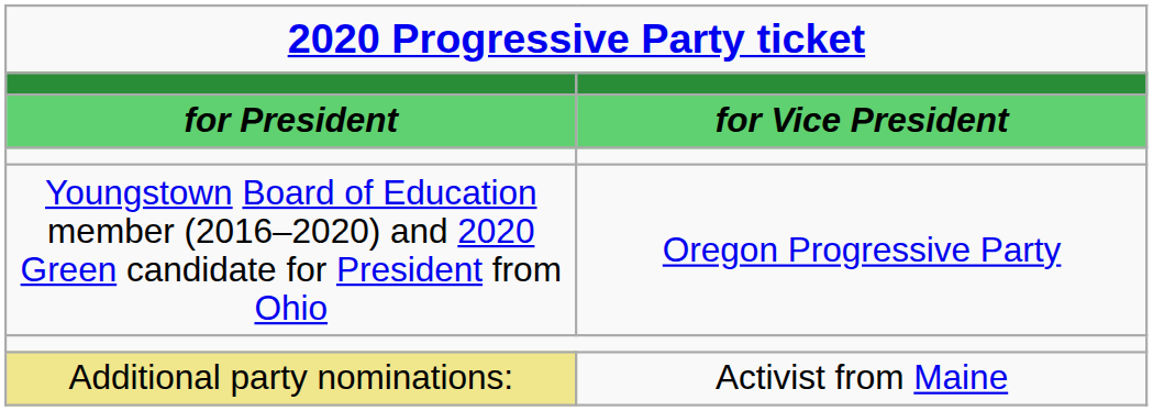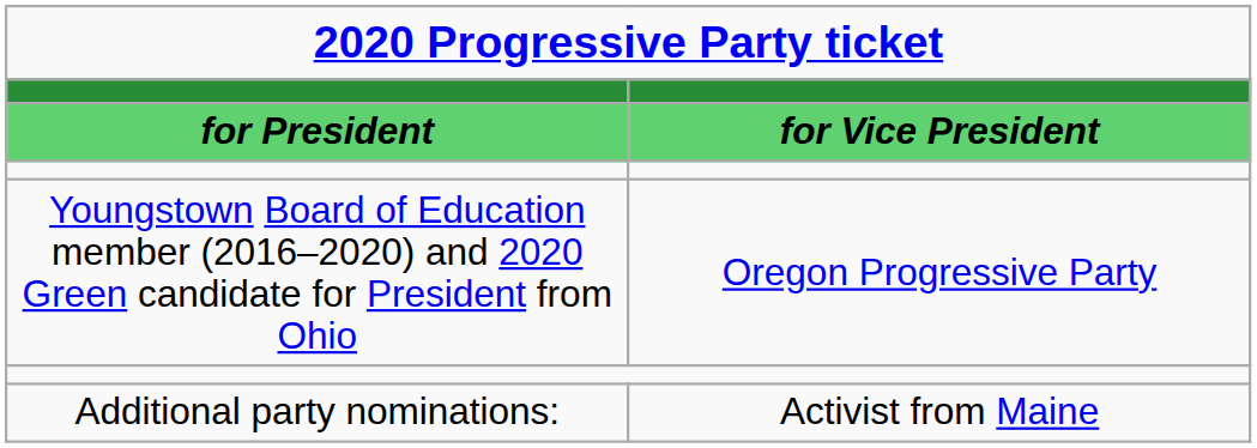row 7 | column 1: khaki background -> no background
